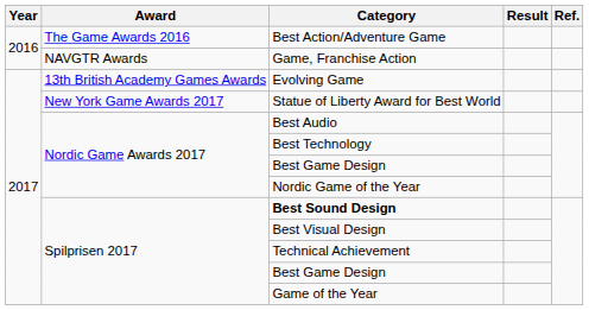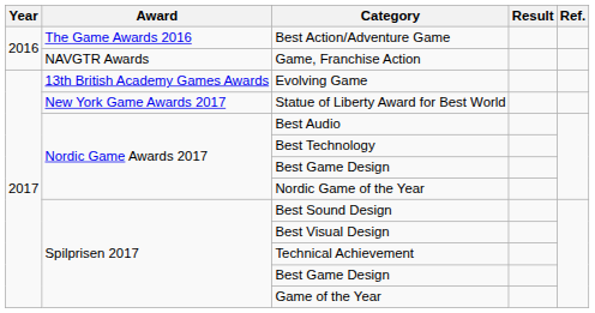Best Sound Design | Category: bold -> normal
